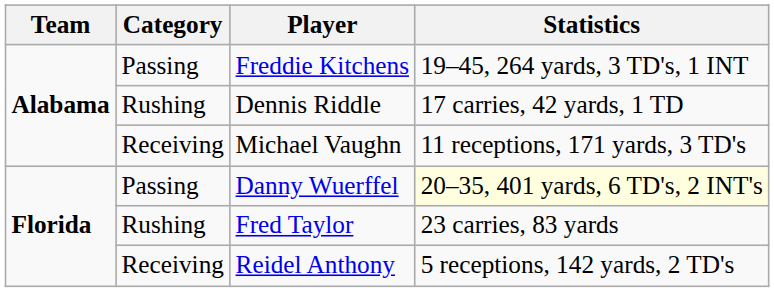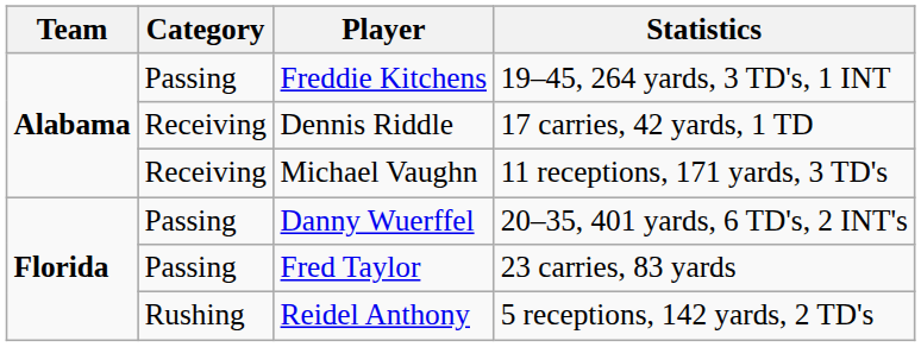Dennis Riddle | Category: Rushing -> Receiving
Danny Wuerffel | Statistics: lightyellow background -> no background
Fred Taylor | Category: Rushing -> Passing
Reidel Anthony | Category: Receiving -> Rushing
